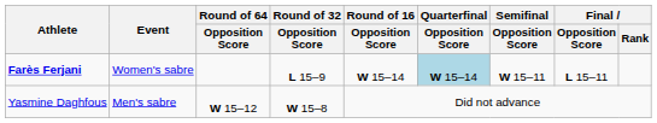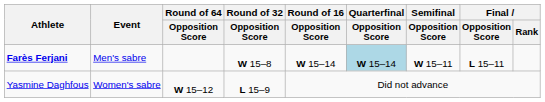Farès Ferjani | Event: Women's sabre -> Men's sabre
Farès Ferjani | Round of 32 / Opposition Score: L 15–9 -> W 15–8
Yasmine Daghfous | Event: Men's sabre -> Women's sabre
Yasmine Daghfous | Round of 32 / Opposition Score: W 15–8 -> L 15–9
